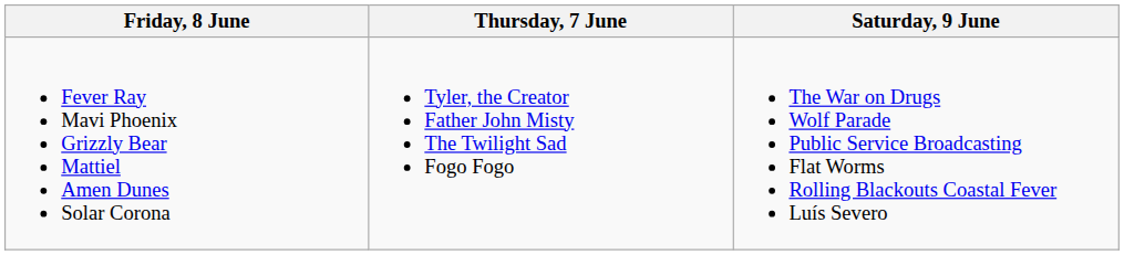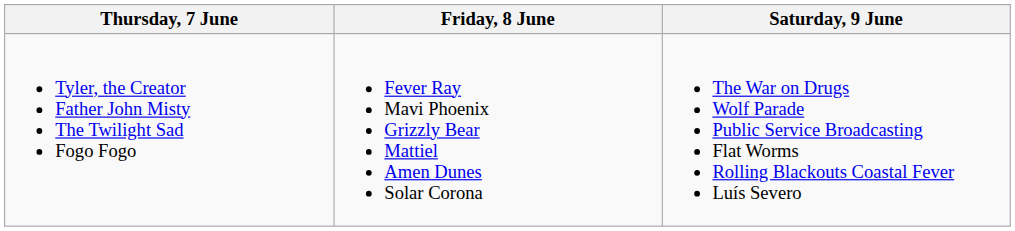columns swapped: Thursday, 7 June <-> Friday, 8 June
